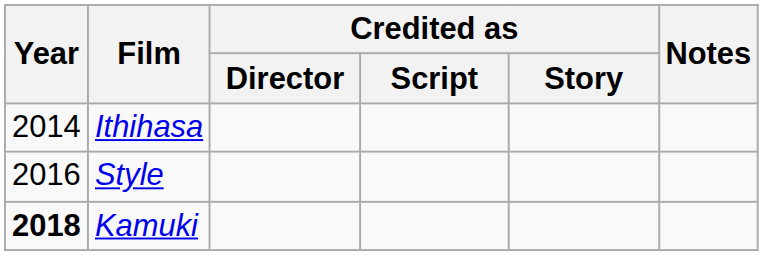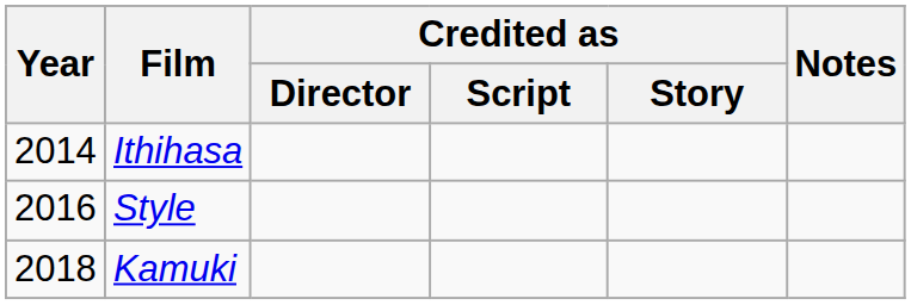Kamuki | Year: bold -> normal
